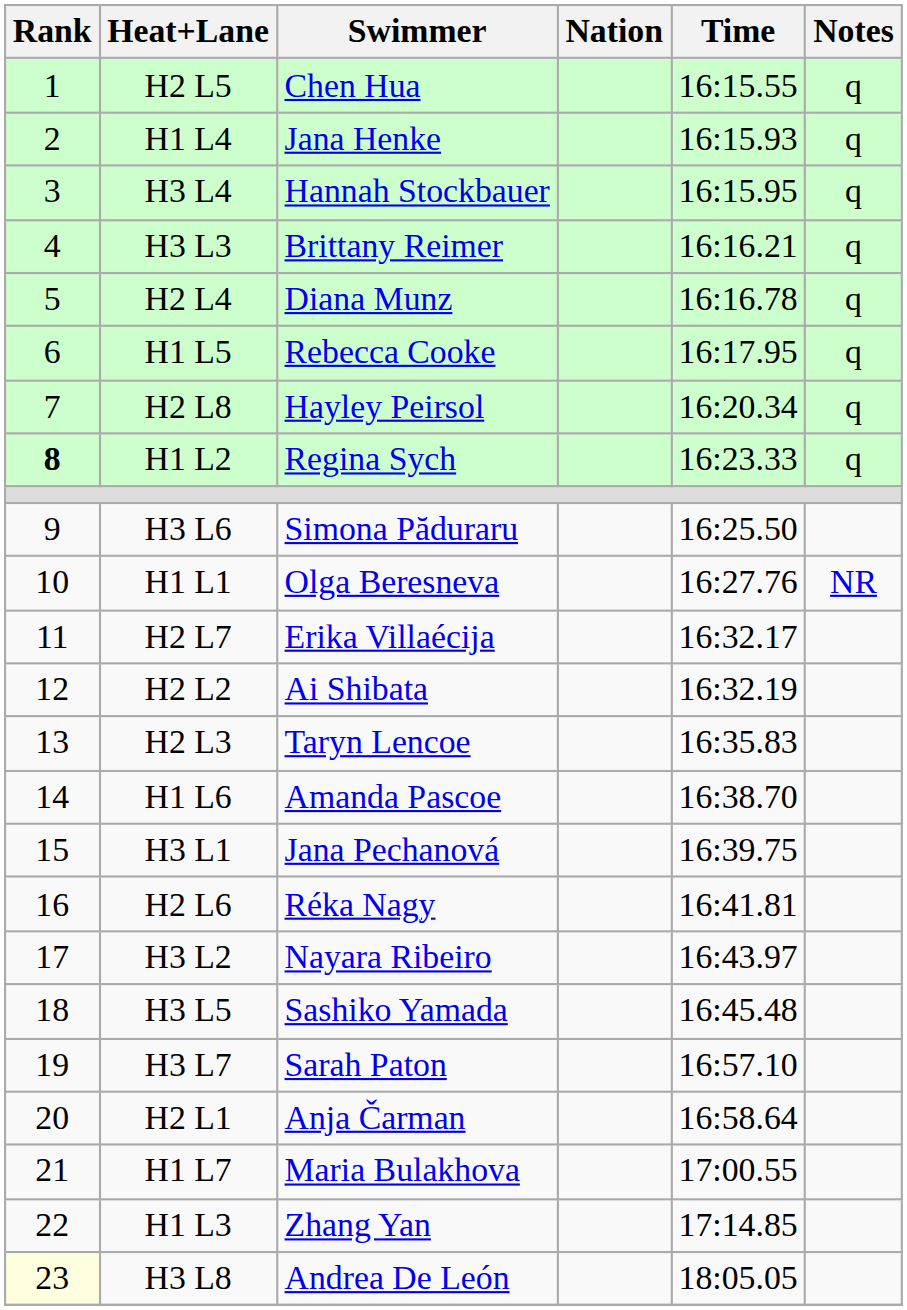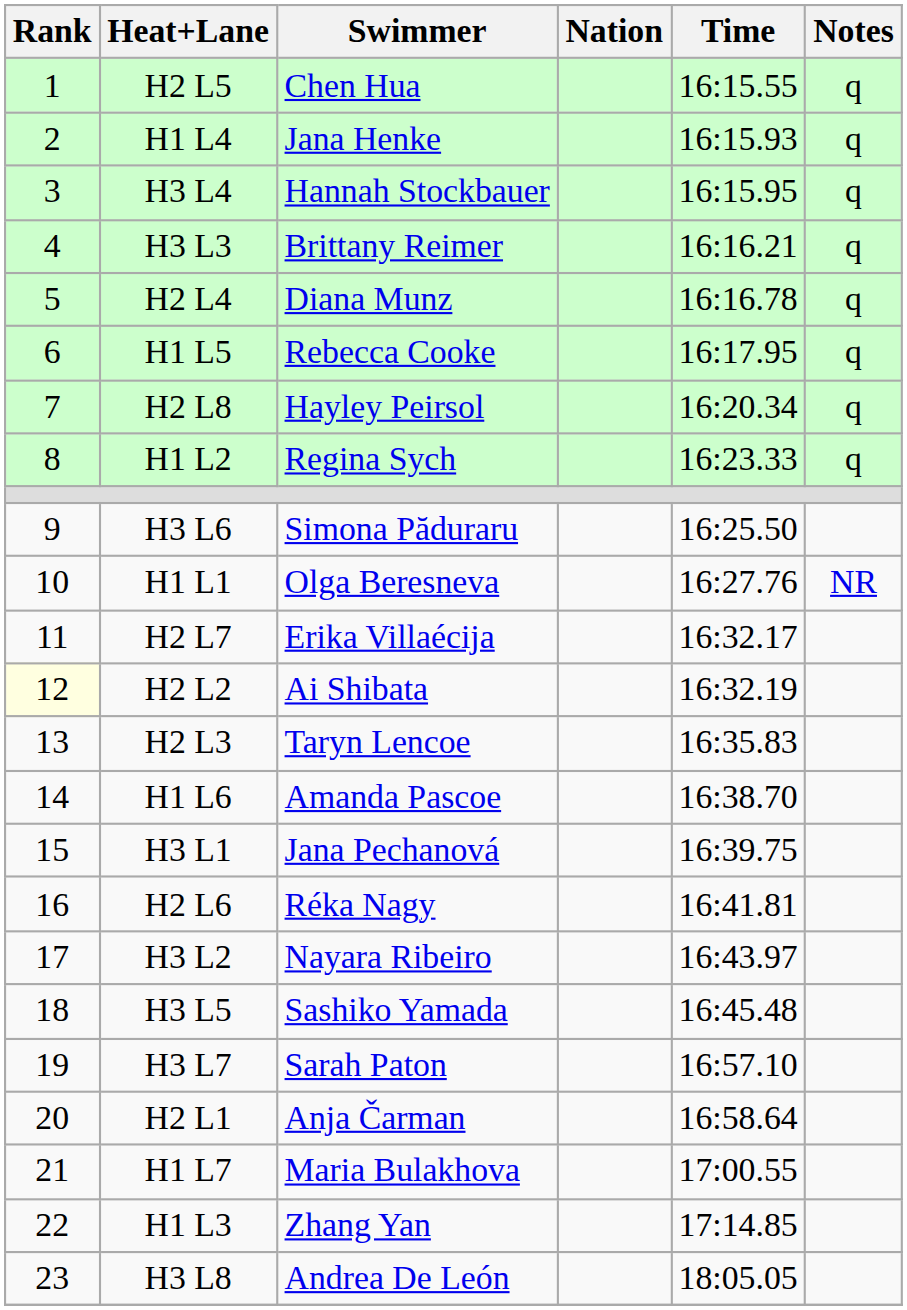H1 L2 | Rank: bold -> normal
H2 L2 | Rank: no background -> lightyellow background
H3 L8 | Rank: lightyellow background -> no background
